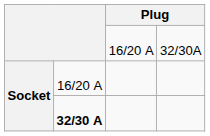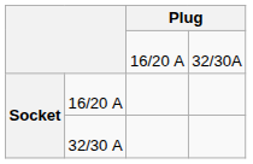32/30 A | column 2: bold -> normal
